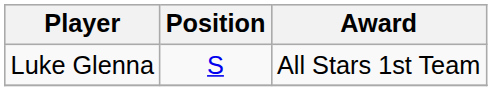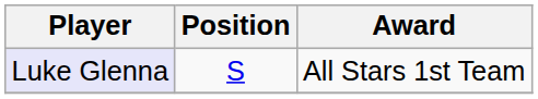row 2 | Player: no background -> lavender background
